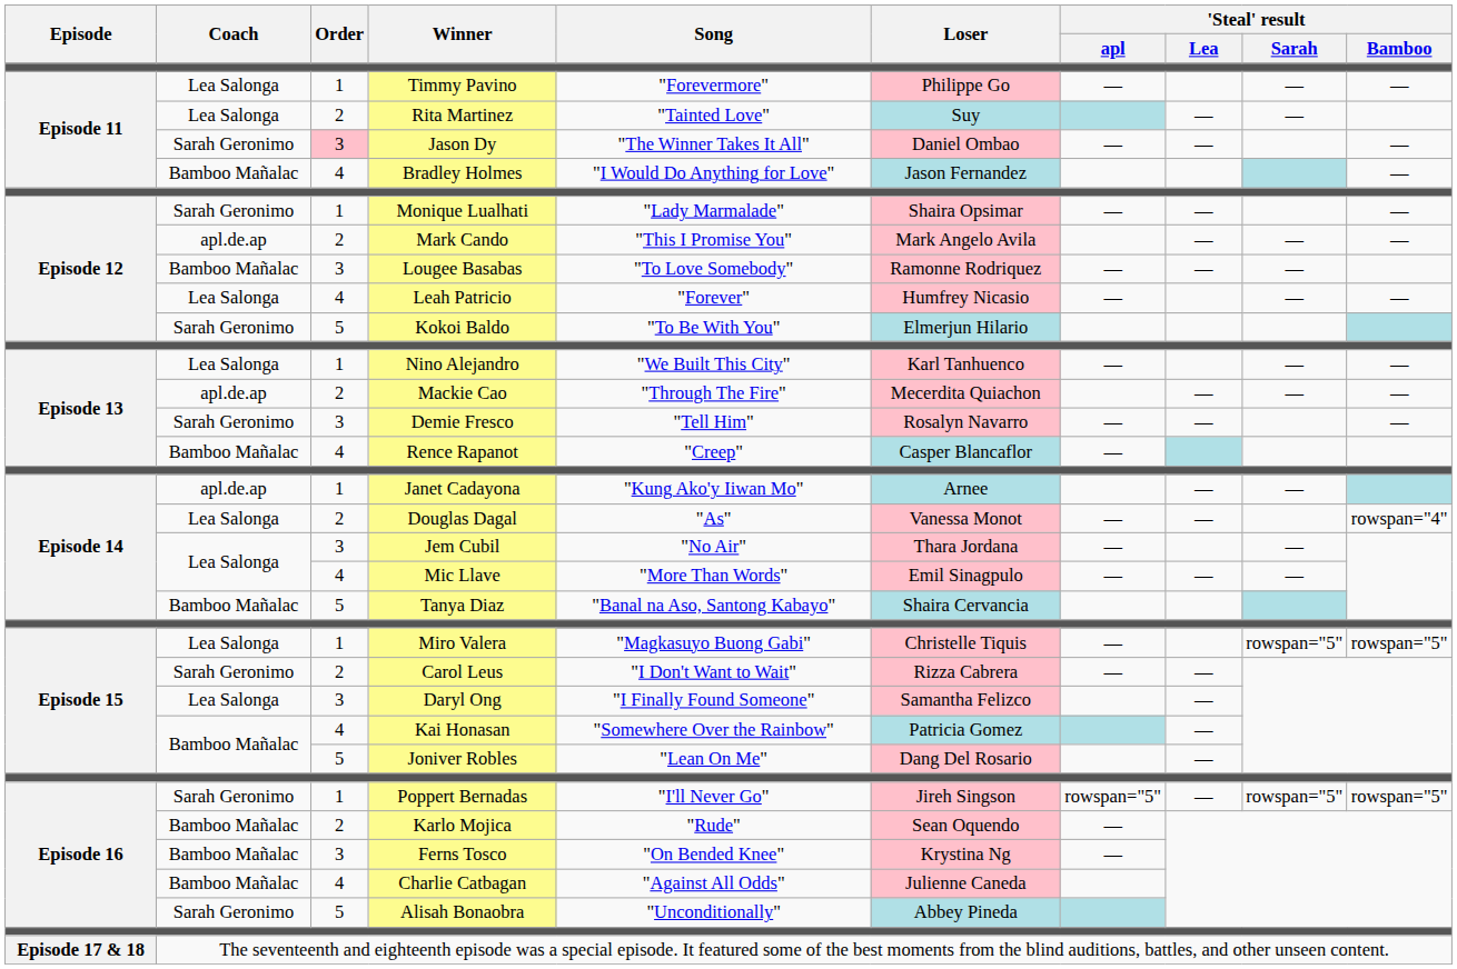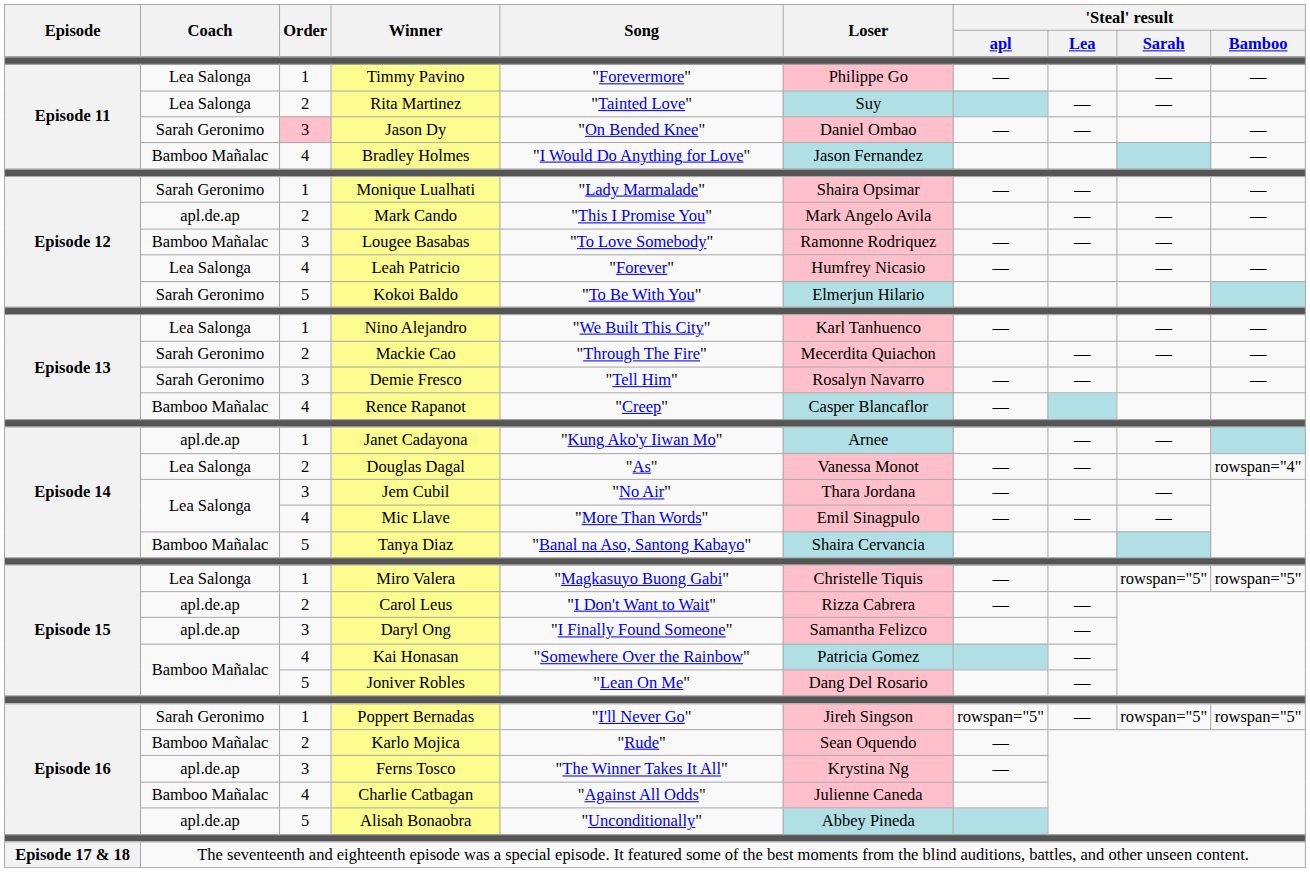Jason Dy | Song: "The Winner Takes It All" -> "On Bended Knee"
Mackie Cao | Coach: apl.de.ap -> Sarah Geronimo
Carol Leus | Coach: Sarah Geronimo -> apl.de.ap
Daryl Ong | Coach: Lea Salonga -> apl.de.ap
Ferns Tosco | Coach: Bamboo Mañalac -> apl.de.ap
Ferns Tosco | Song: "On Bended Knee" -> "The Winner Takes It All"
Alisah Bonaobra | Coach: Sarah Geronimo -> apl.de.ap
